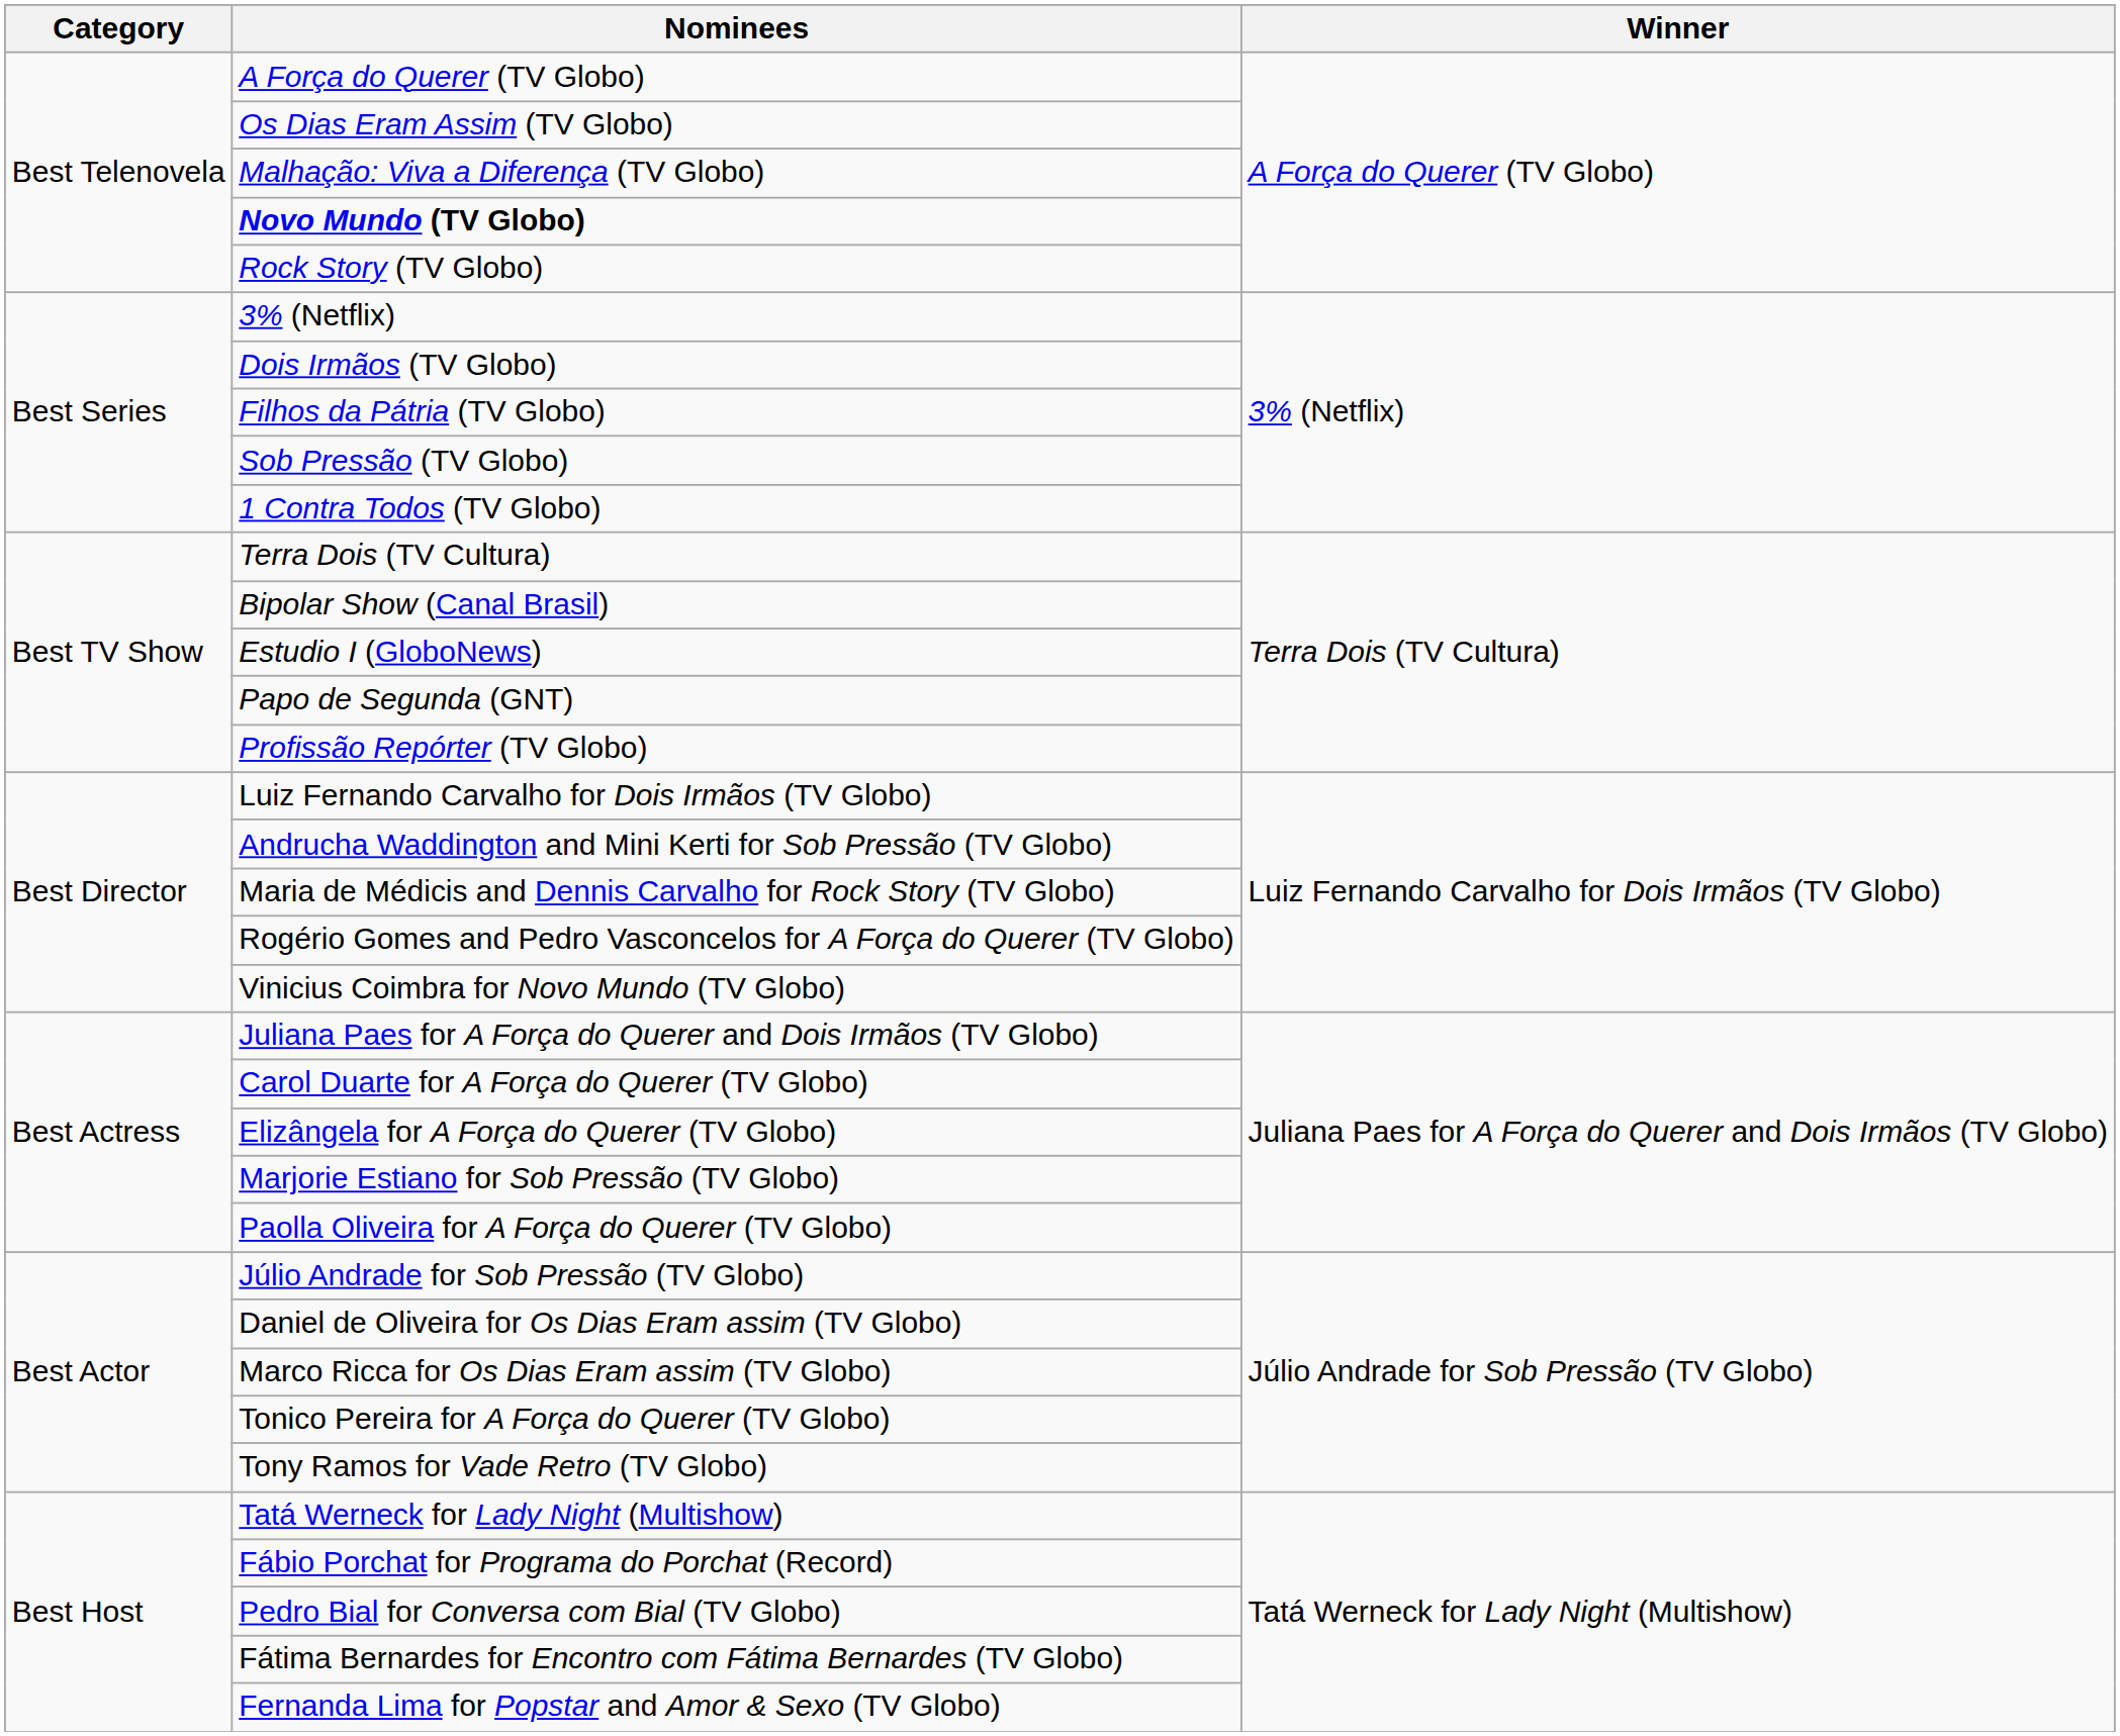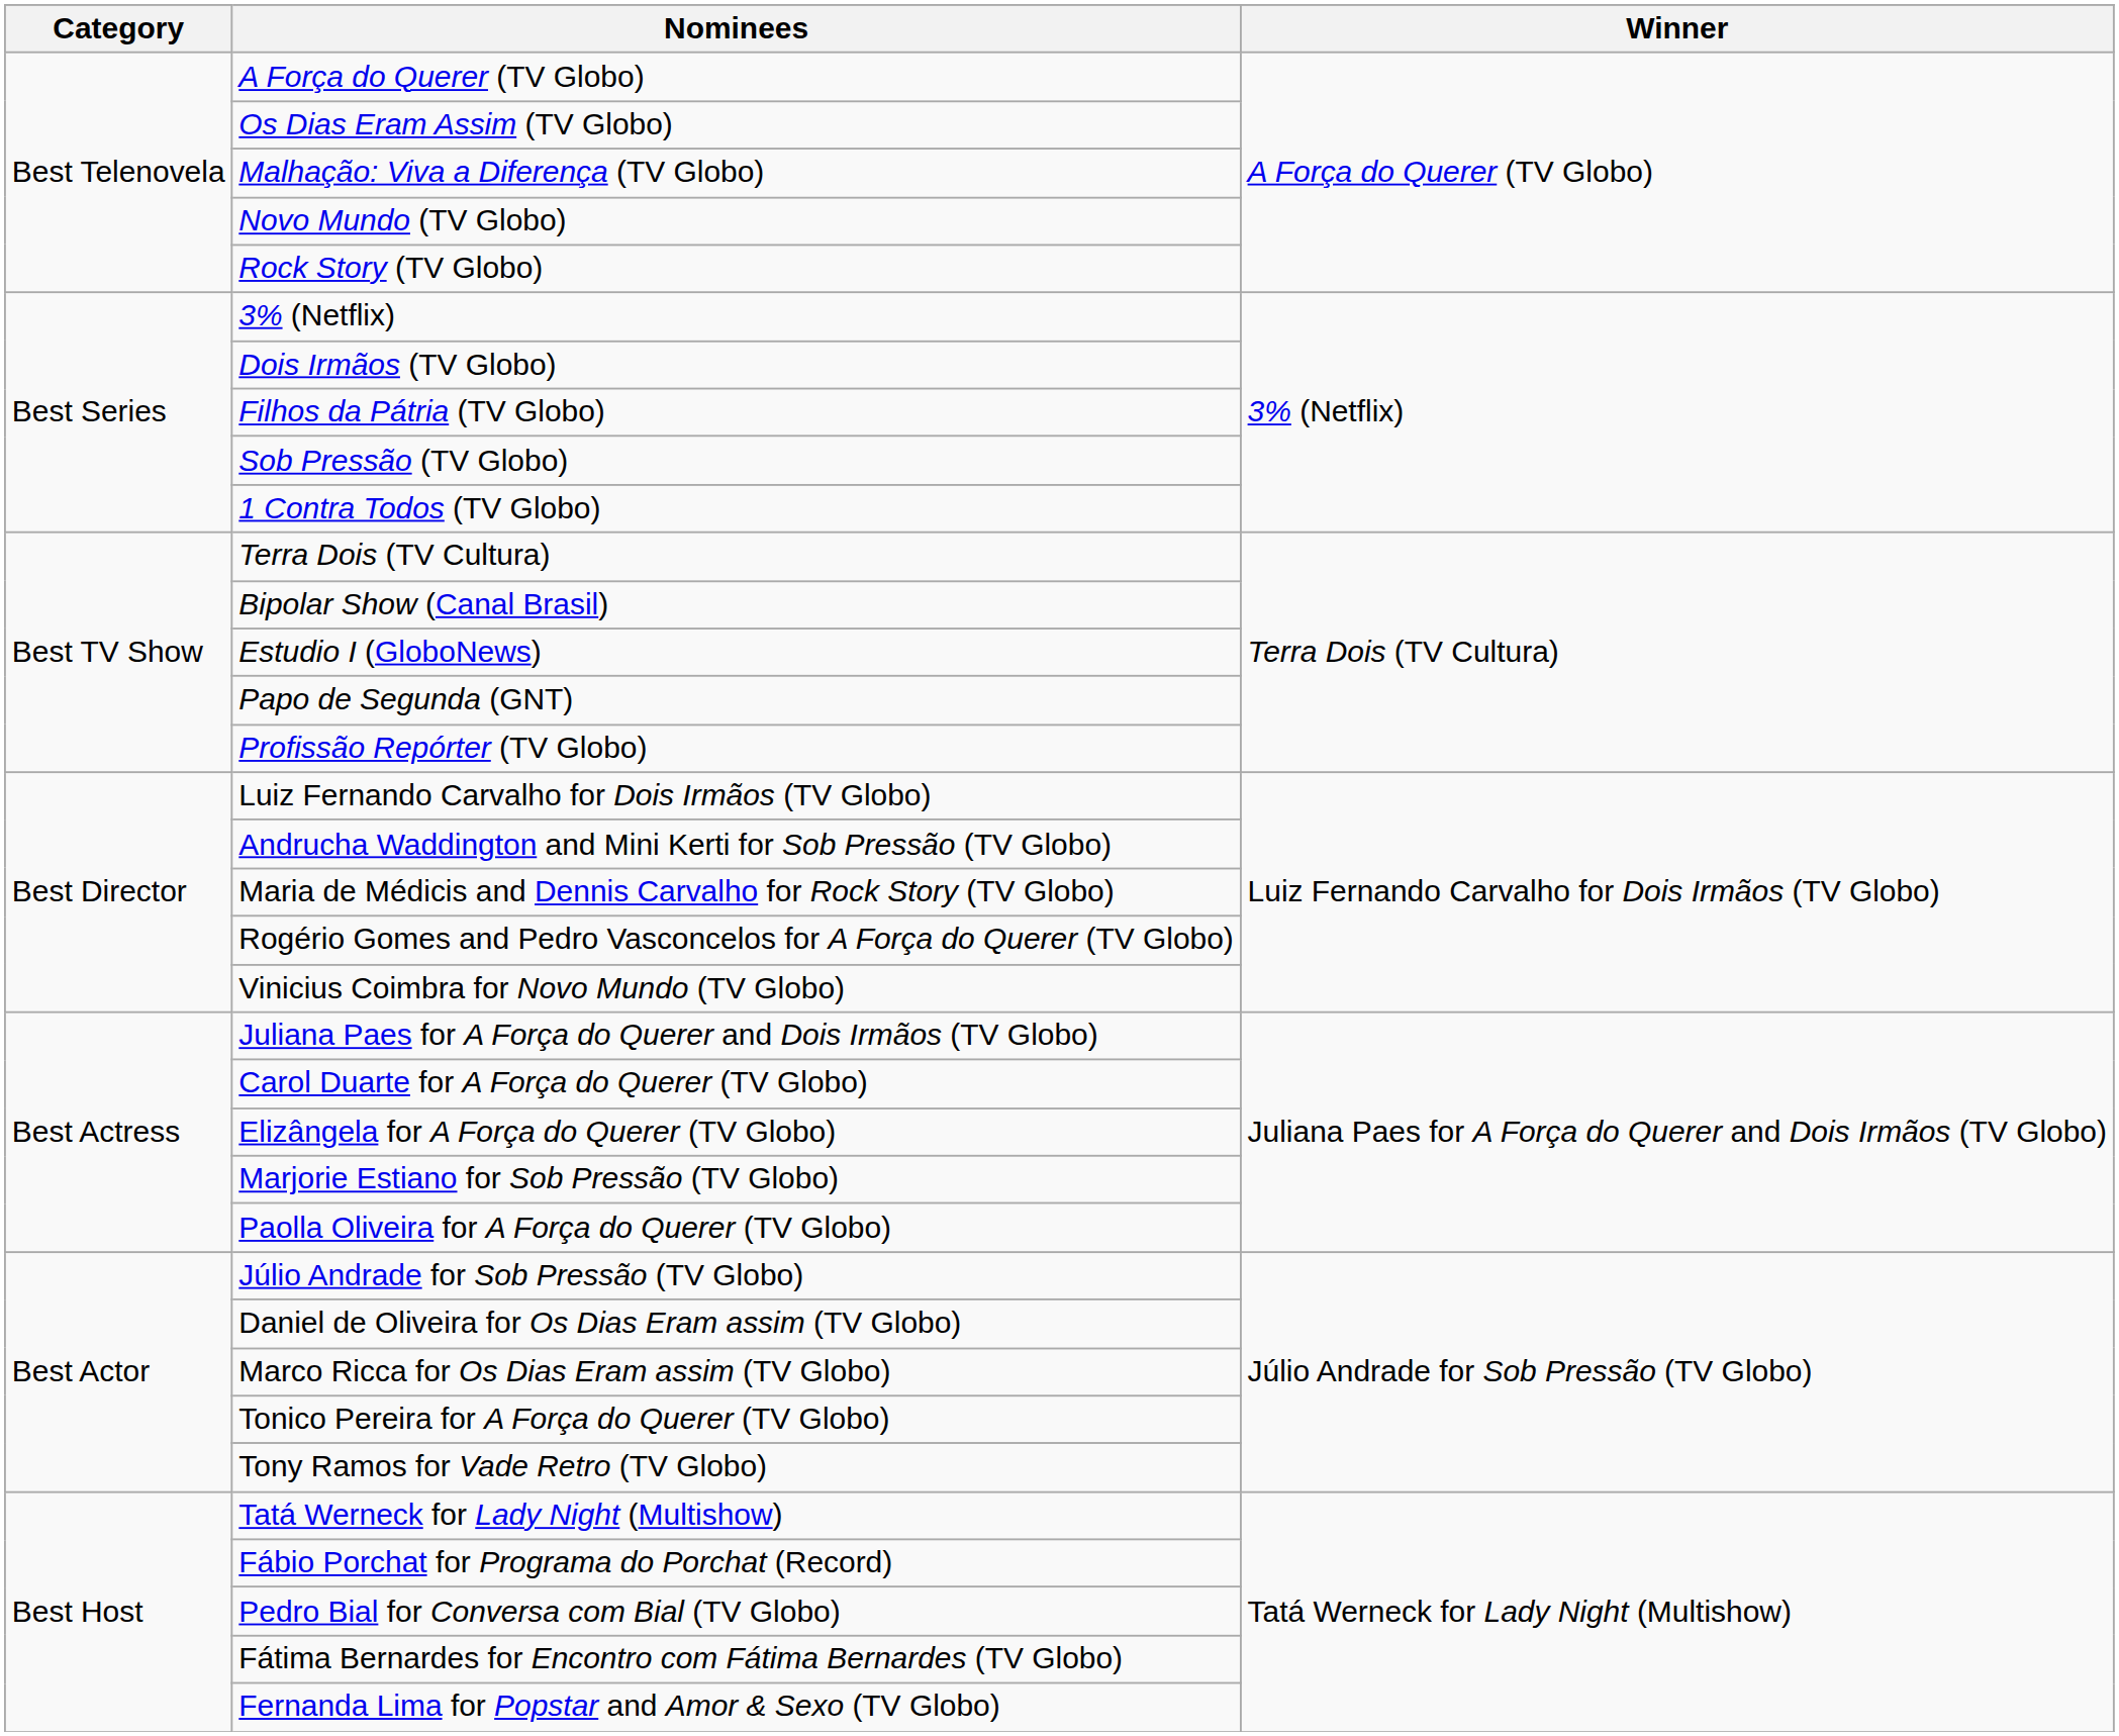Novo Mundo (TV Globo) | Nominees: bold -> normal
